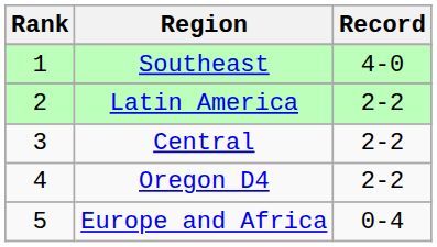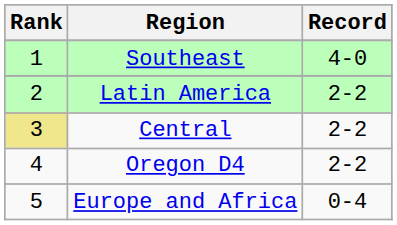Central | Rank: no background -> khaki background
